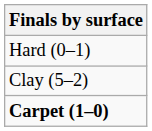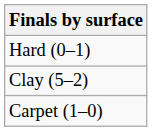row 4 | column 1: bold -> normal
